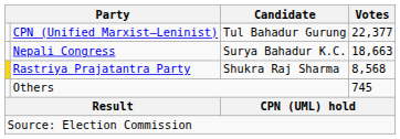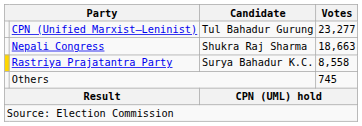CPN (Unified Marxist–Leninist) | Votes: 22,377 -> 23,277
Nepali Congress | Candidate: Surya Bahadur K.C. -> Shukra Raj Sharma
Rastriya Prajatantra Party | Candidate: Shukra Raj Sharma -> Surya Bahadur K.C.
Rastriya Prajatantra Party | Votes: 8,568 -> 8,558
